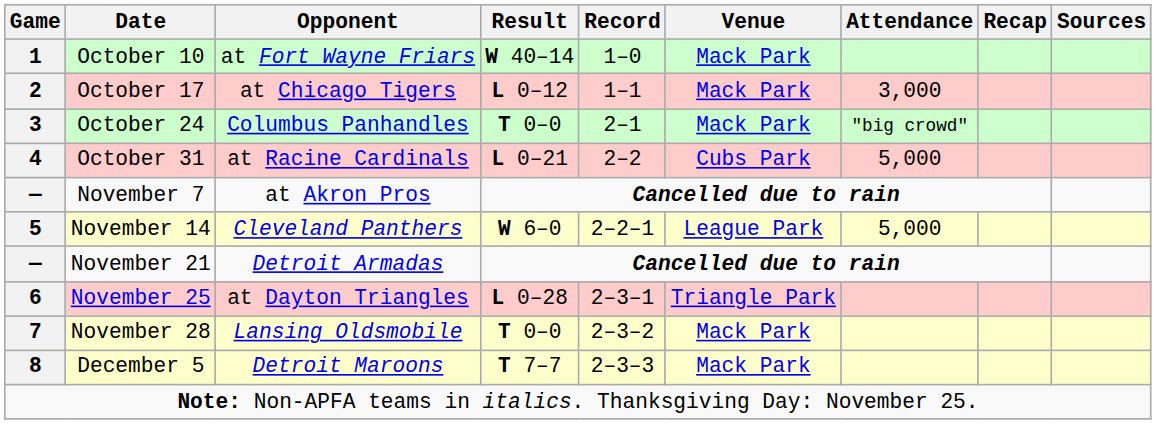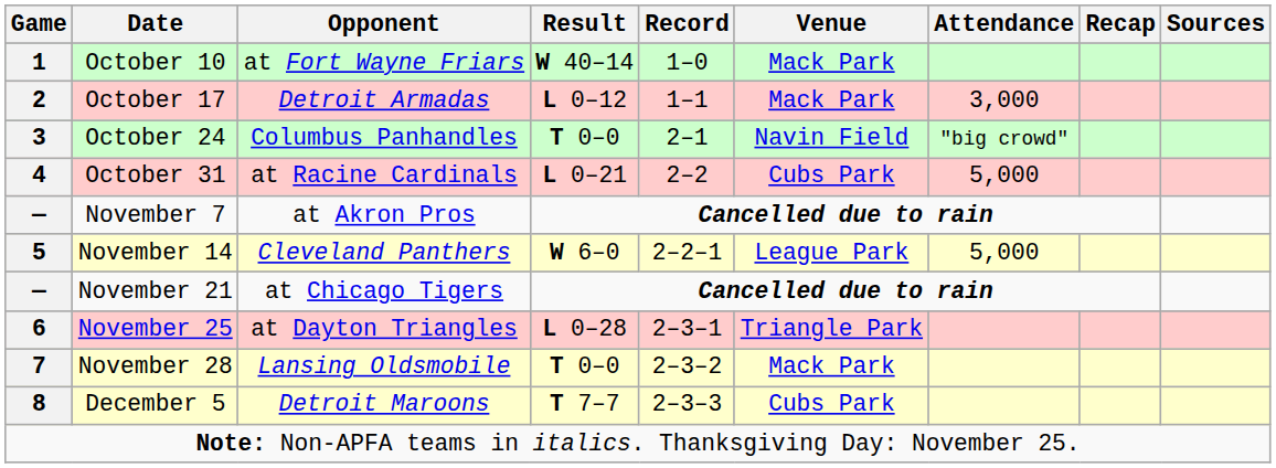2 | Opponent: at Chicago Tigers -> Detroit Armadas
3 | Venue: Mack Park -> Navin Field
— / November 21 | Opponent: Detroit Armadas -> at Chicago Tigers
8 | Venue: Mack Park -> Cubs Park
